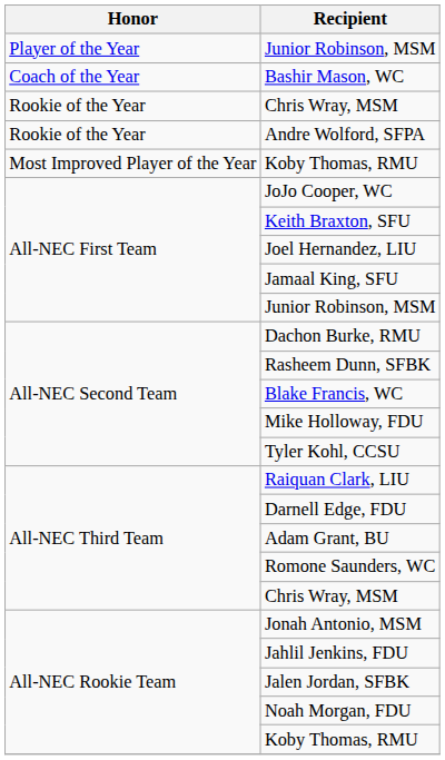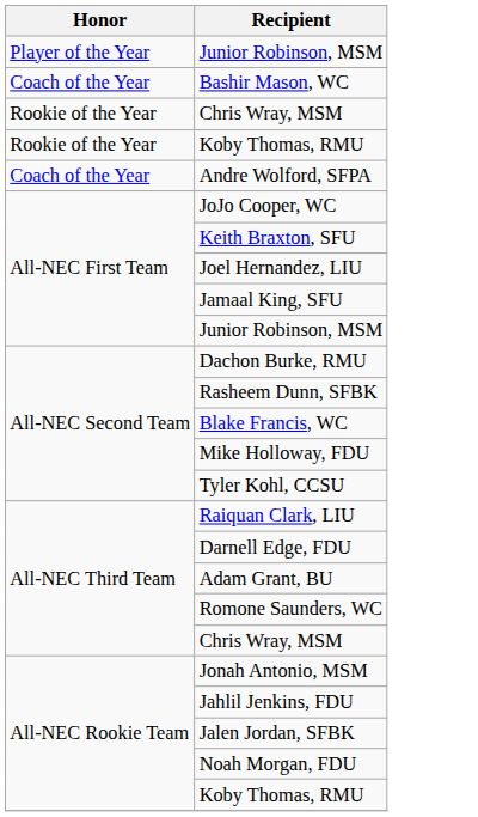row 5 | Recipient: Andre Wolford, SFPA -> Koby Thomas, RMU
row 6 | Honor: Most Improved Player of the Year -> Coach of the Year
row 6 | Recipient: Koby Thomas, RMU -> Andre Wolford, SFPA
